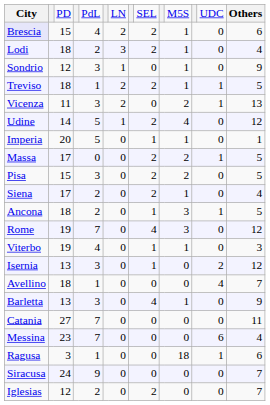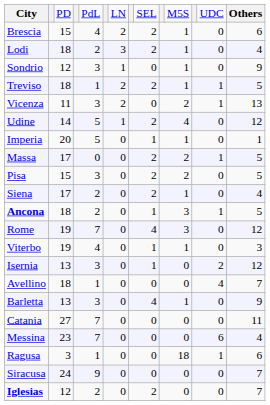Brescia | column 1: lavender background -> no background
Ancona | column 1: normal -> bold
Iglesias | column 1: normal -> bold
